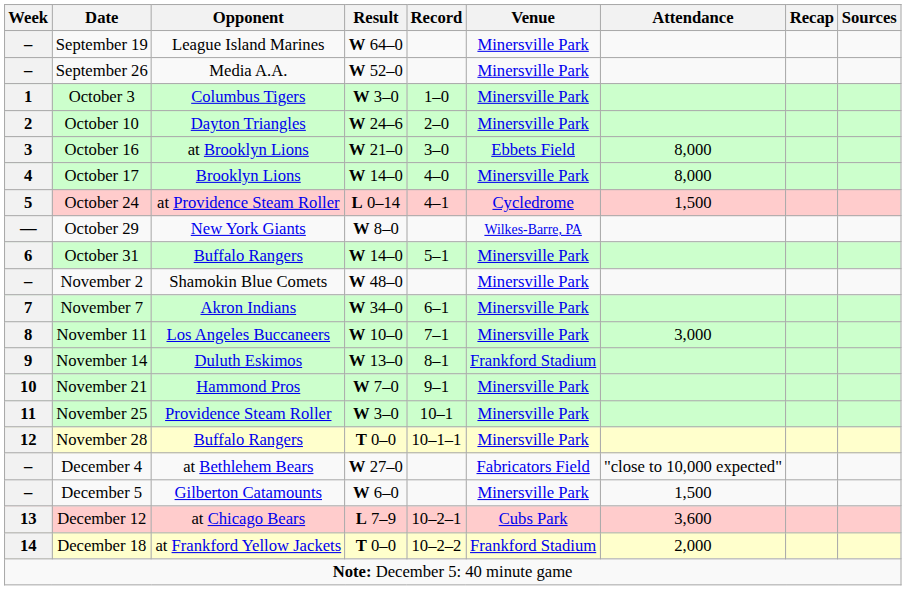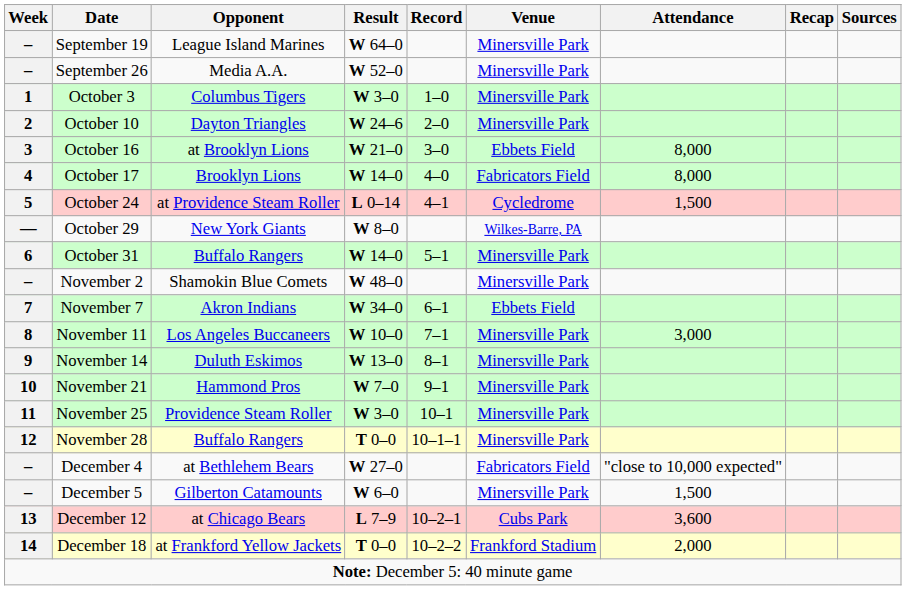October 17 | Venue: Minersville Park -> Fabricators Field
November 7 | Venue: Minersville Park -> Ebbets Field
November 14 | Venue: Frankford Stadium -> Minersville Park
